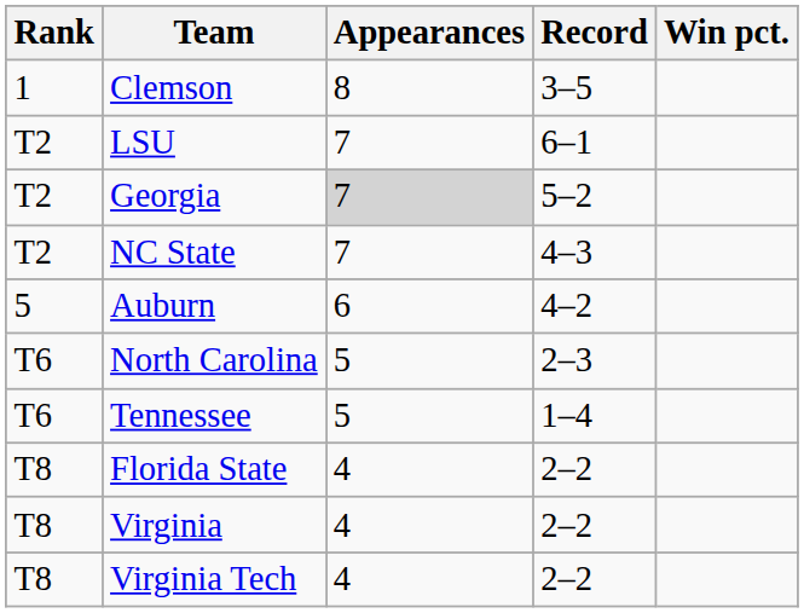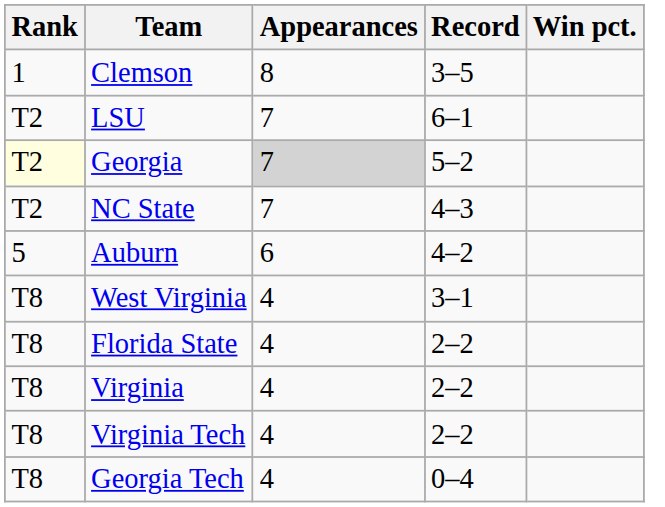Georgia | Rank: no background -> lightyellow background
- row: T6 | North Carolina | 5 | 2–3
- row: T6 | Tennessee | 5 | 1–4
+ row: T8 | West Virginia | 4 | 3–1
+ row: T8 | Georgia Tech | 4 | 0–4
